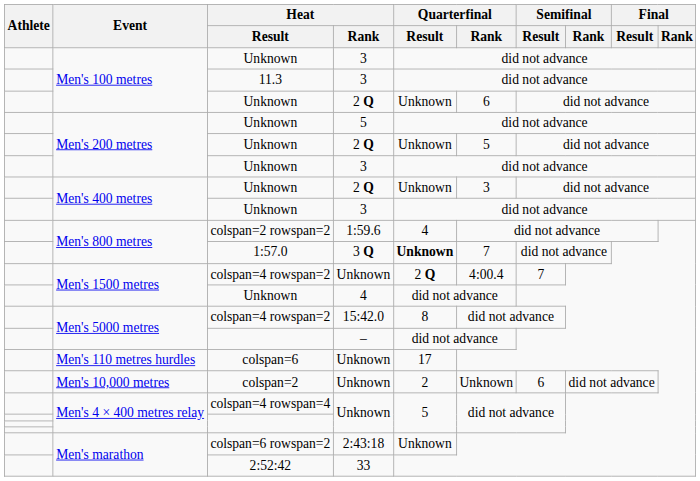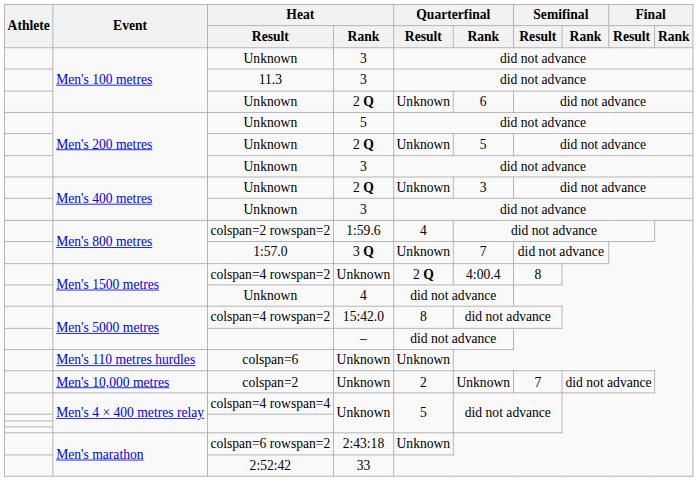1:57.0 | Quarterfinal / Result: bold -> normal
colspan=4 rowspan=2 / Unknown | Semifinal / Result: 7 -> 8
colspan=6 | Quarterfinal / Result: 17 -> Unknown
colspan=2 | Semifinal / Result: 6 -> 7
